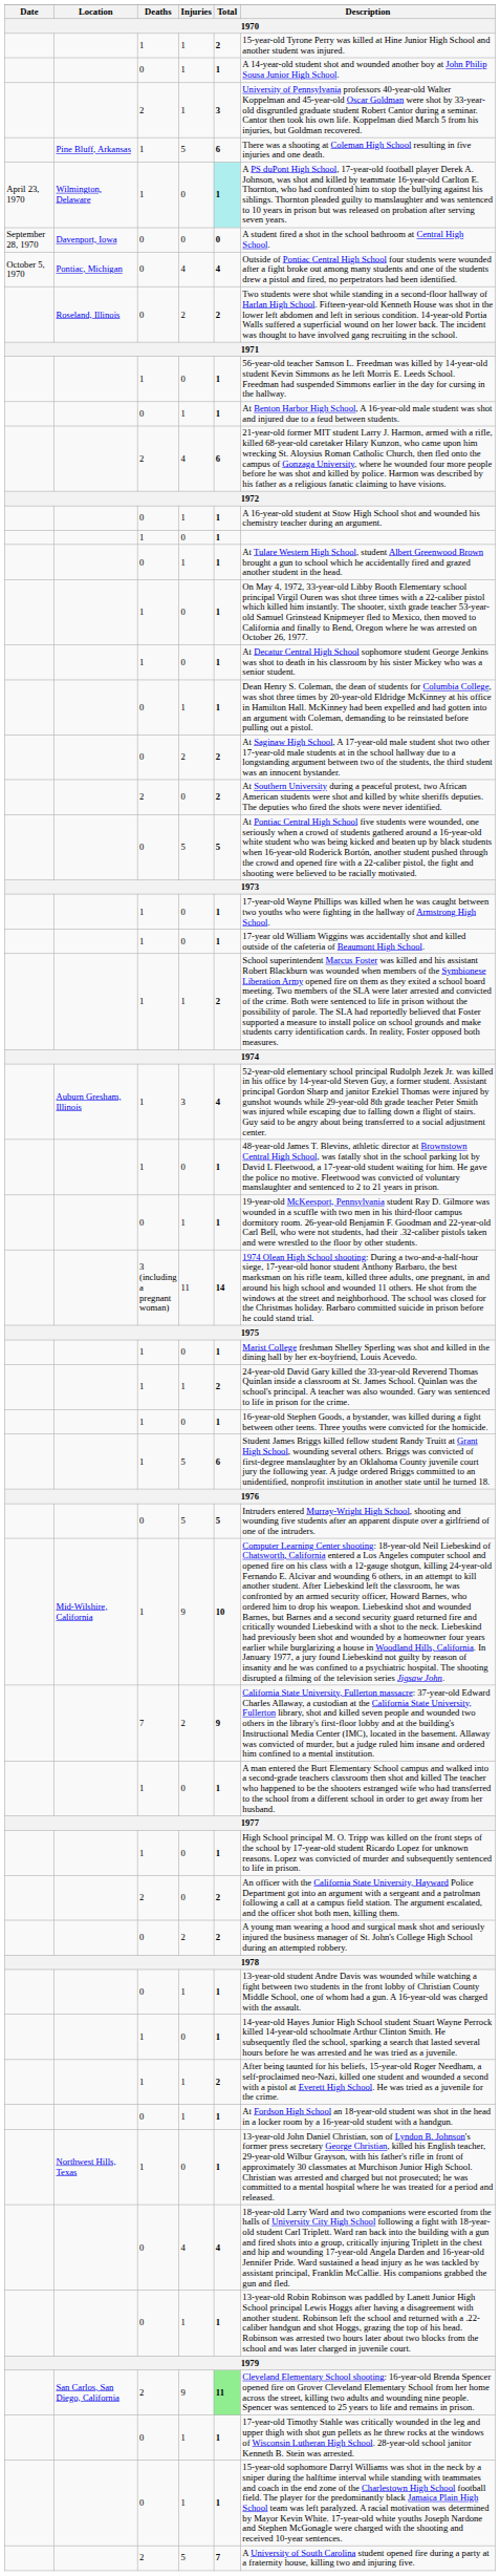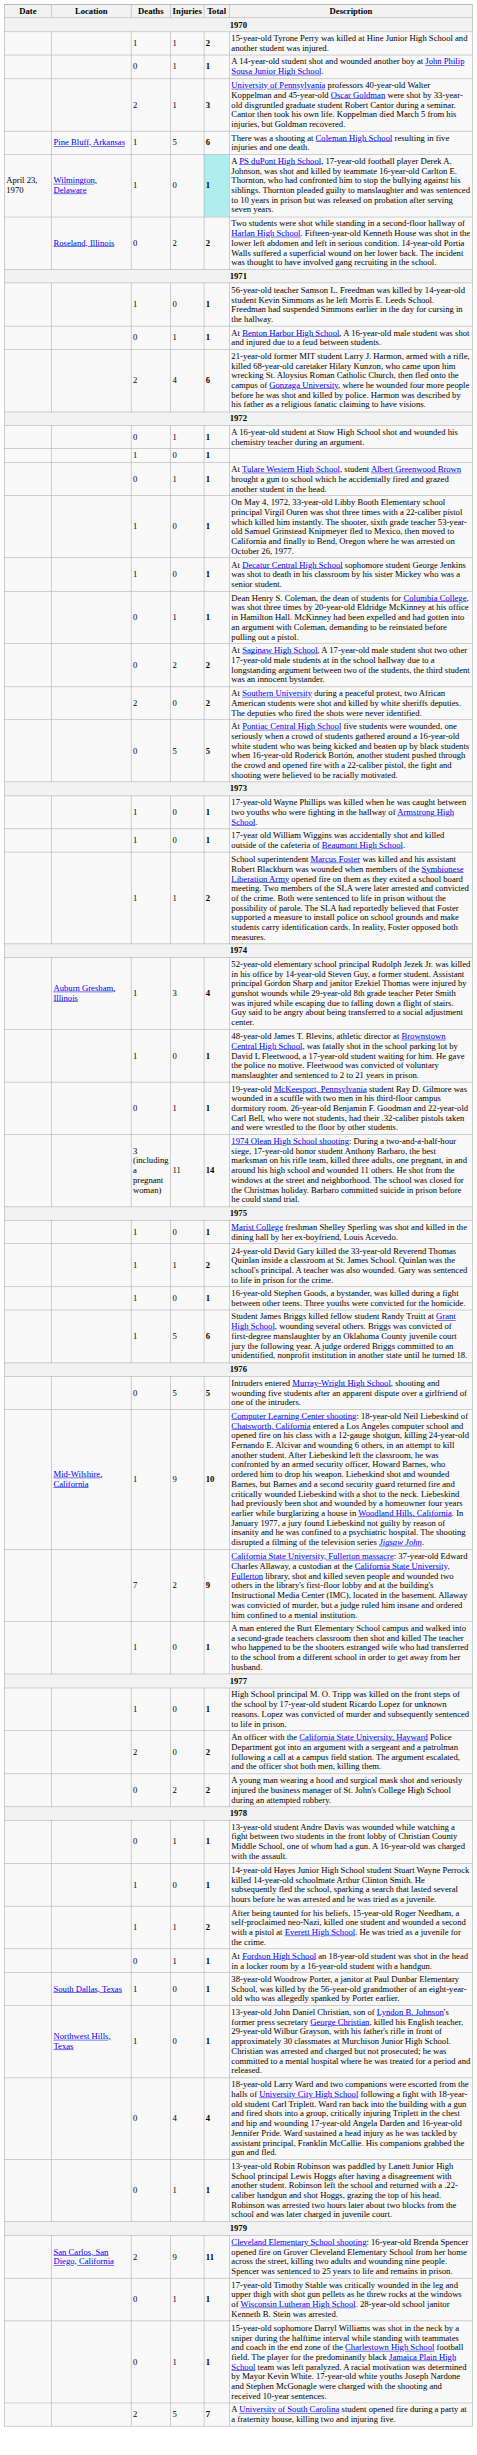- row: September 28, 1970 | Davenport, Iowa | 0 | 0 | 0 | A student fired a shot in the school bathroom at Central High School.
- row: October 5, 1970 | Pontiac, Michigan | 0 | 4 | 4 | Outside of Pontiac Central High School four students were wounded after a fight broke out among many students and one of the students drew a pistol and fired, no perpetrators had been identified.
+ row: South Dallas, Texas | 1 | 0 | 1 | 38-year-old Woodrow Porter, a janitor at Paul Dunbar Elementary School, was killed by the 56-year-old grandmother of an eight-year-old who was allegedly spanked by Porter earlier.
San Carlos, San Diego, California | Total: lightgreen background -> no background
